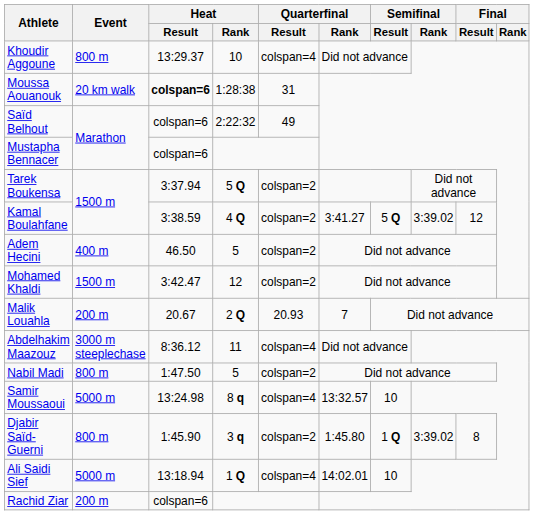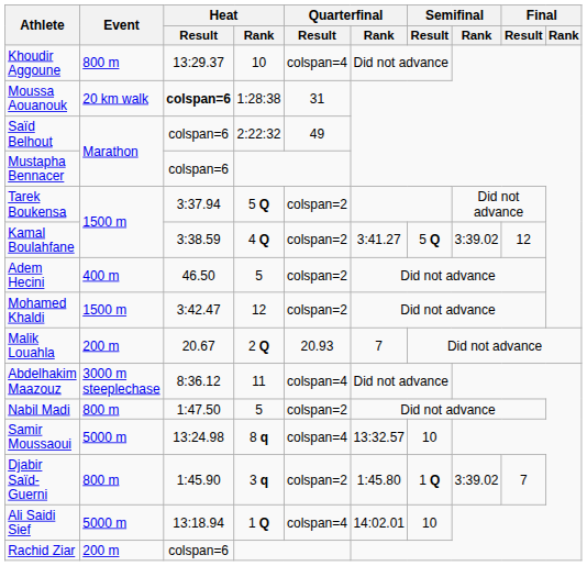Djabir Saïd-Guerni | Final / Result: 8 -> 7
